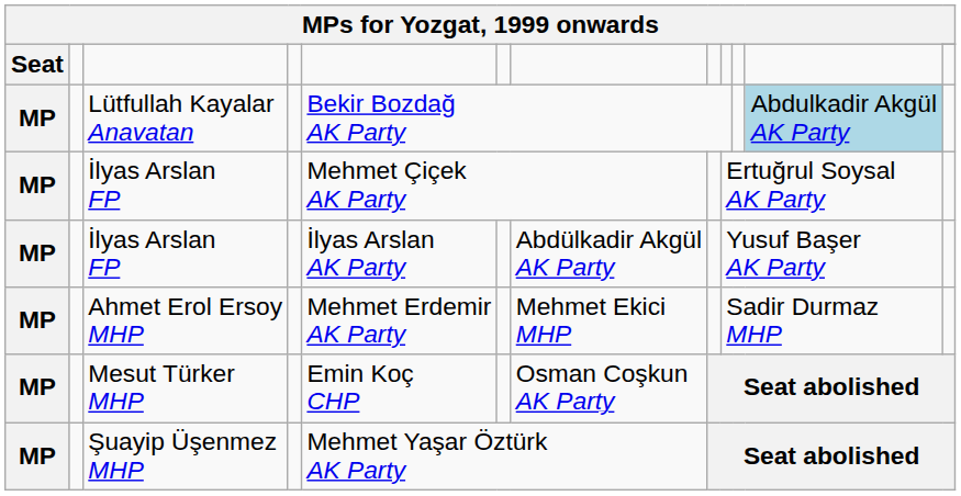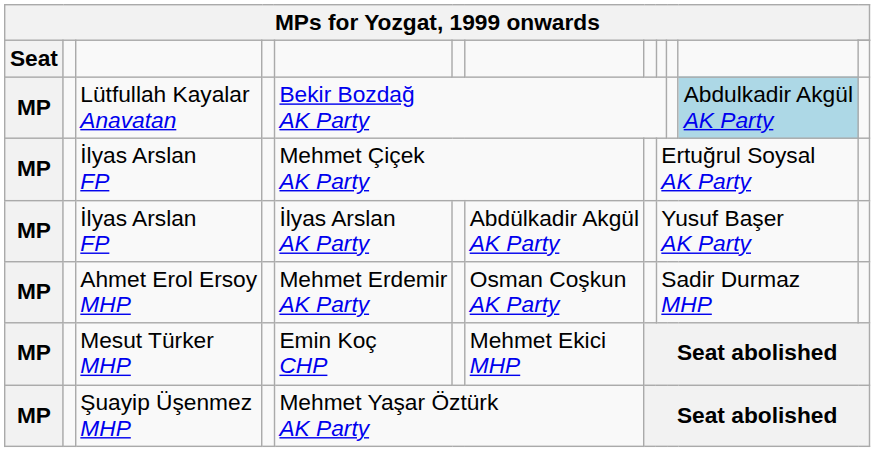Ahmet Erol Ersoy MHP | column 7: Mehmet Ekici MHP -> Osman Coşkun AK Party
Mesut Türker MHP | column 7: Osman Coşkun AK Party -> Mehmet Ekici MHP
